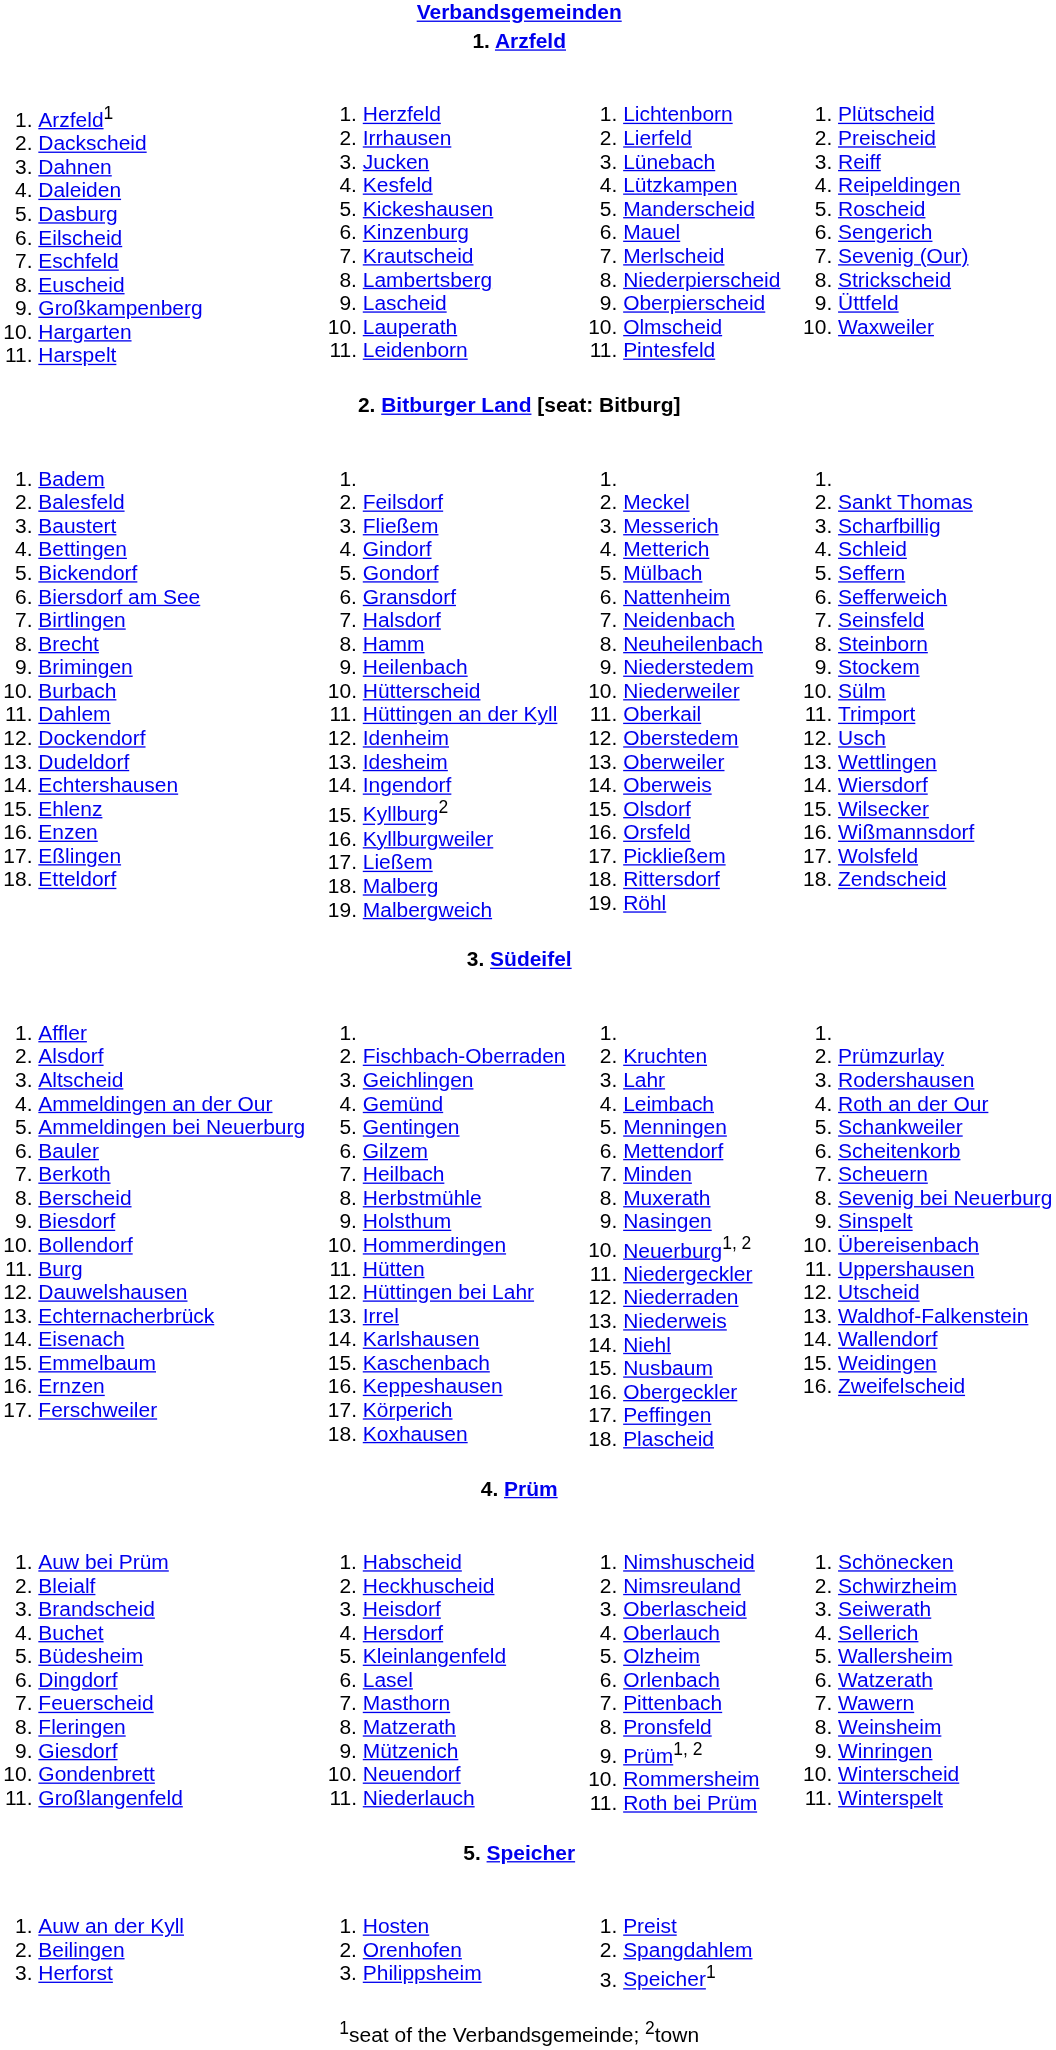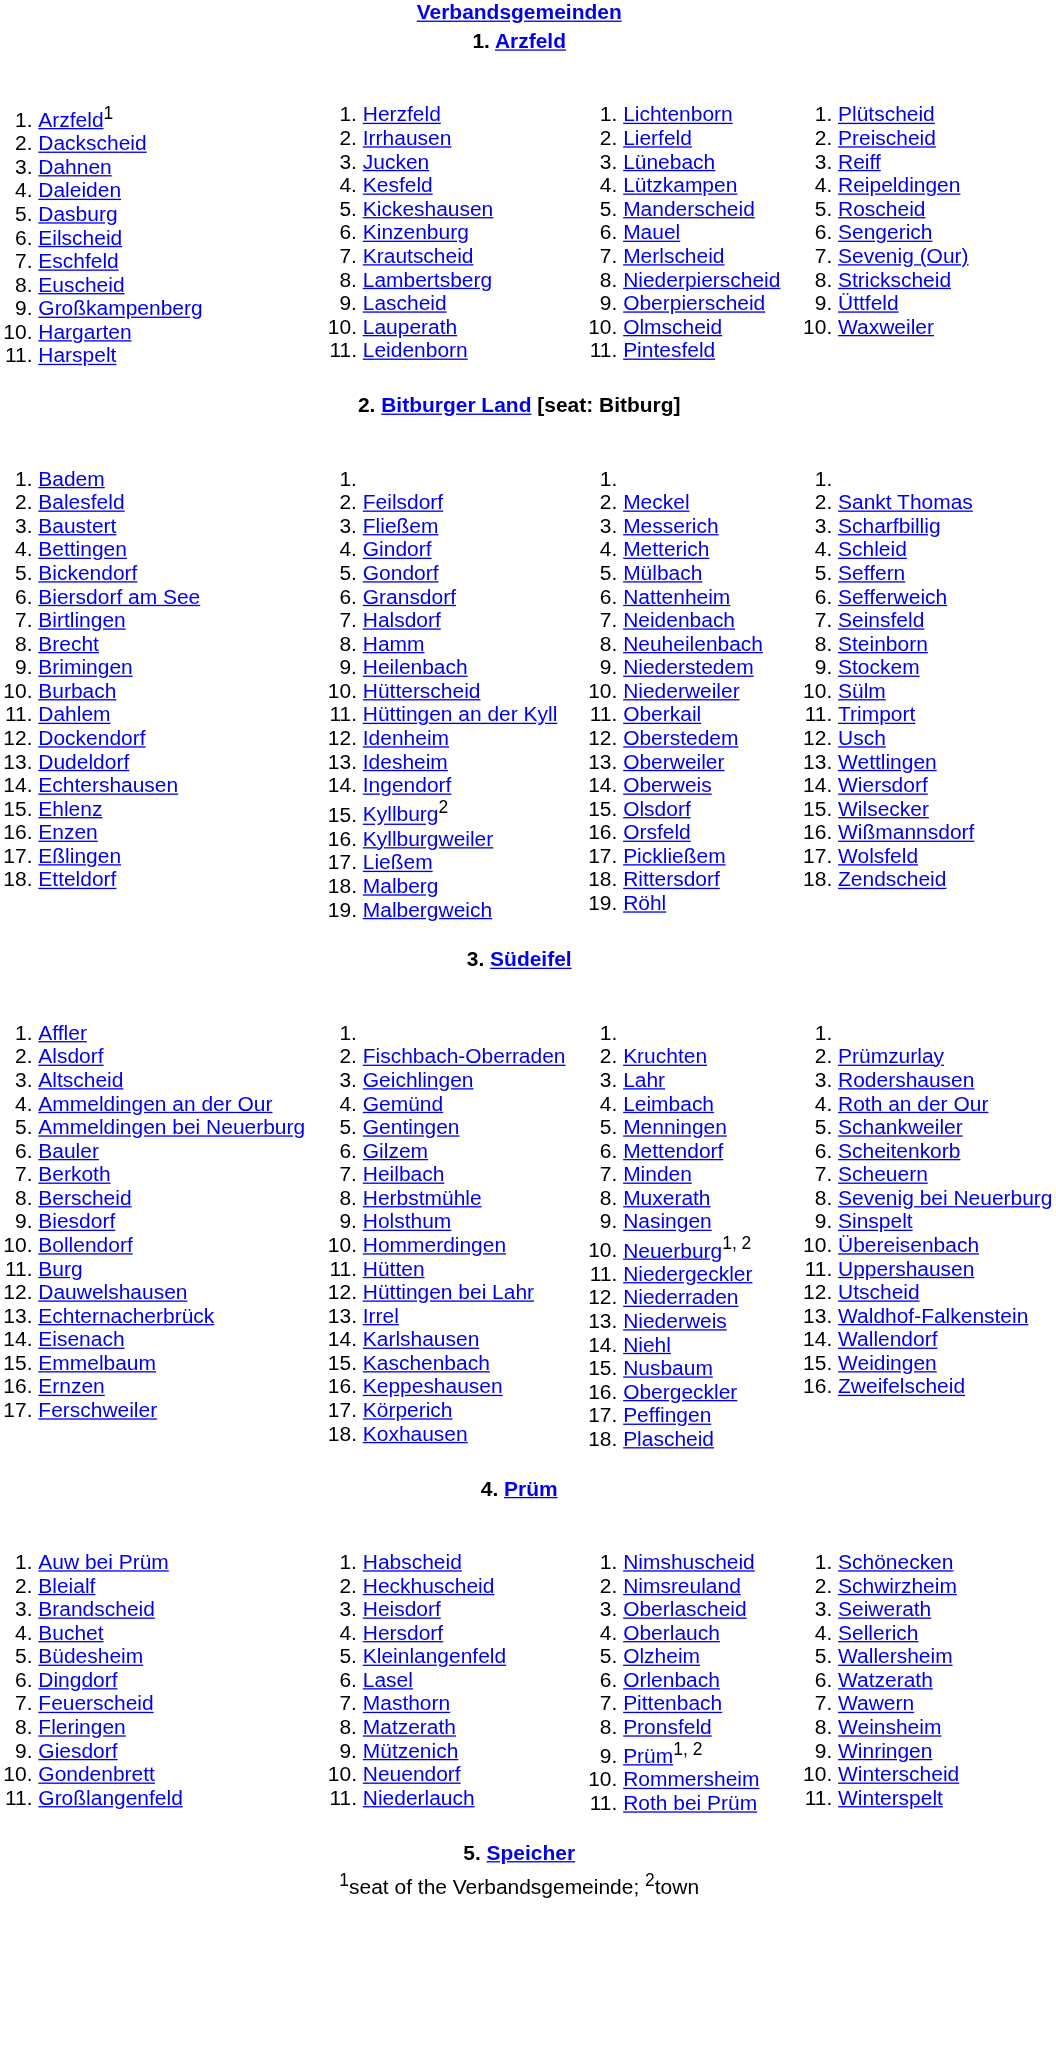- row: Auw an der Kyll Beilingen Herforst | Hosten Orenhofen Philippsheim | Preist Spangdahlem Speicher1
